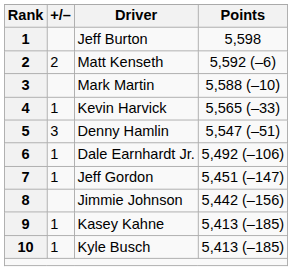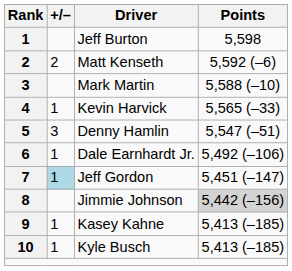Jeff Gordon | +/–: no background -> lightblue background
Jimmie Johnson | Points: no background -> lightgrey background
